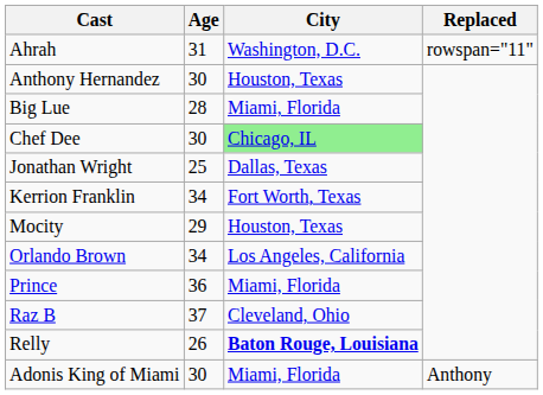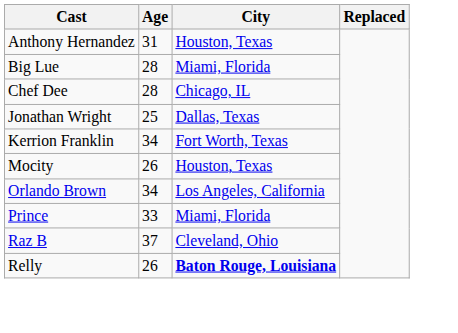- row: Ahrah | 31 | Washington, D.C. | rowspan="11"
Anthony Hernandez | Age: 30 -> 31
Chef Dee | Age: 30 -> 28
Chef Dee | City: lightgreen background -> no background
Mocity | Age: 29 -> 26
Prince | Age: 36 -> 33
- row: Adonis King of Miami | 30 | Miami, Florida | Anthony
